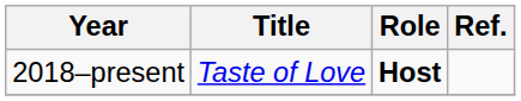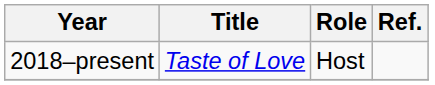2018–present | Role: bold -> normal
